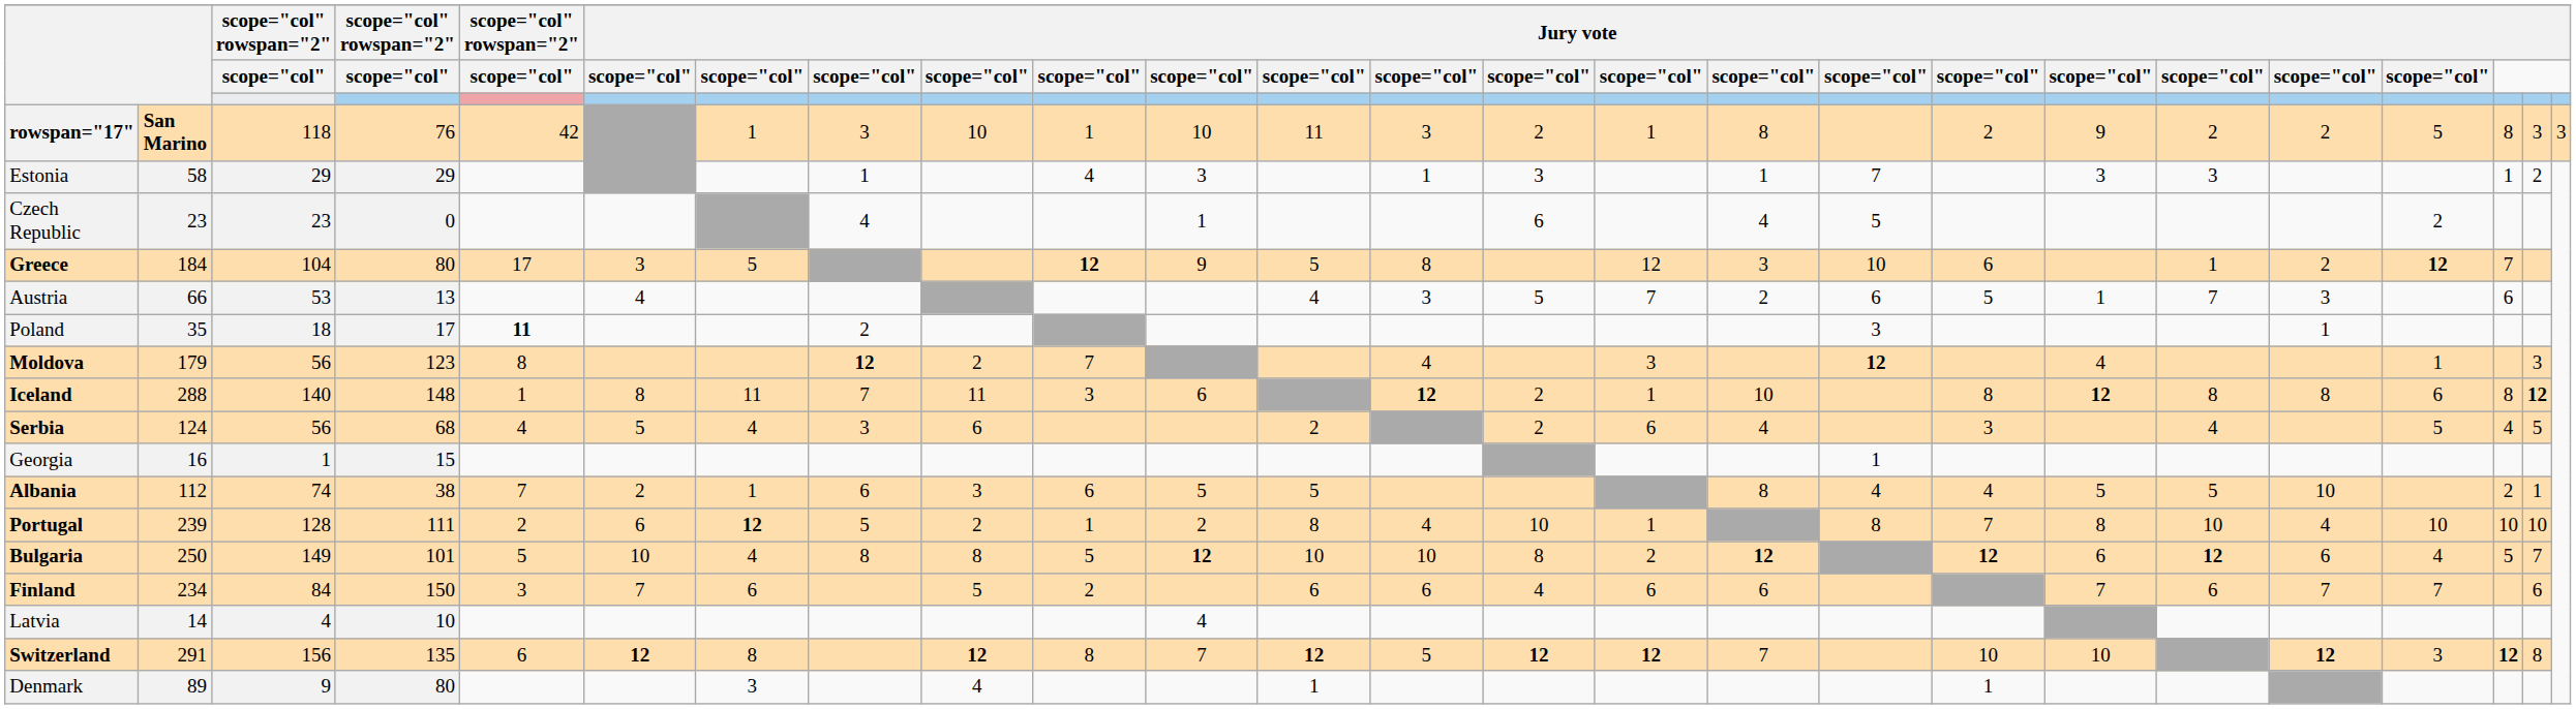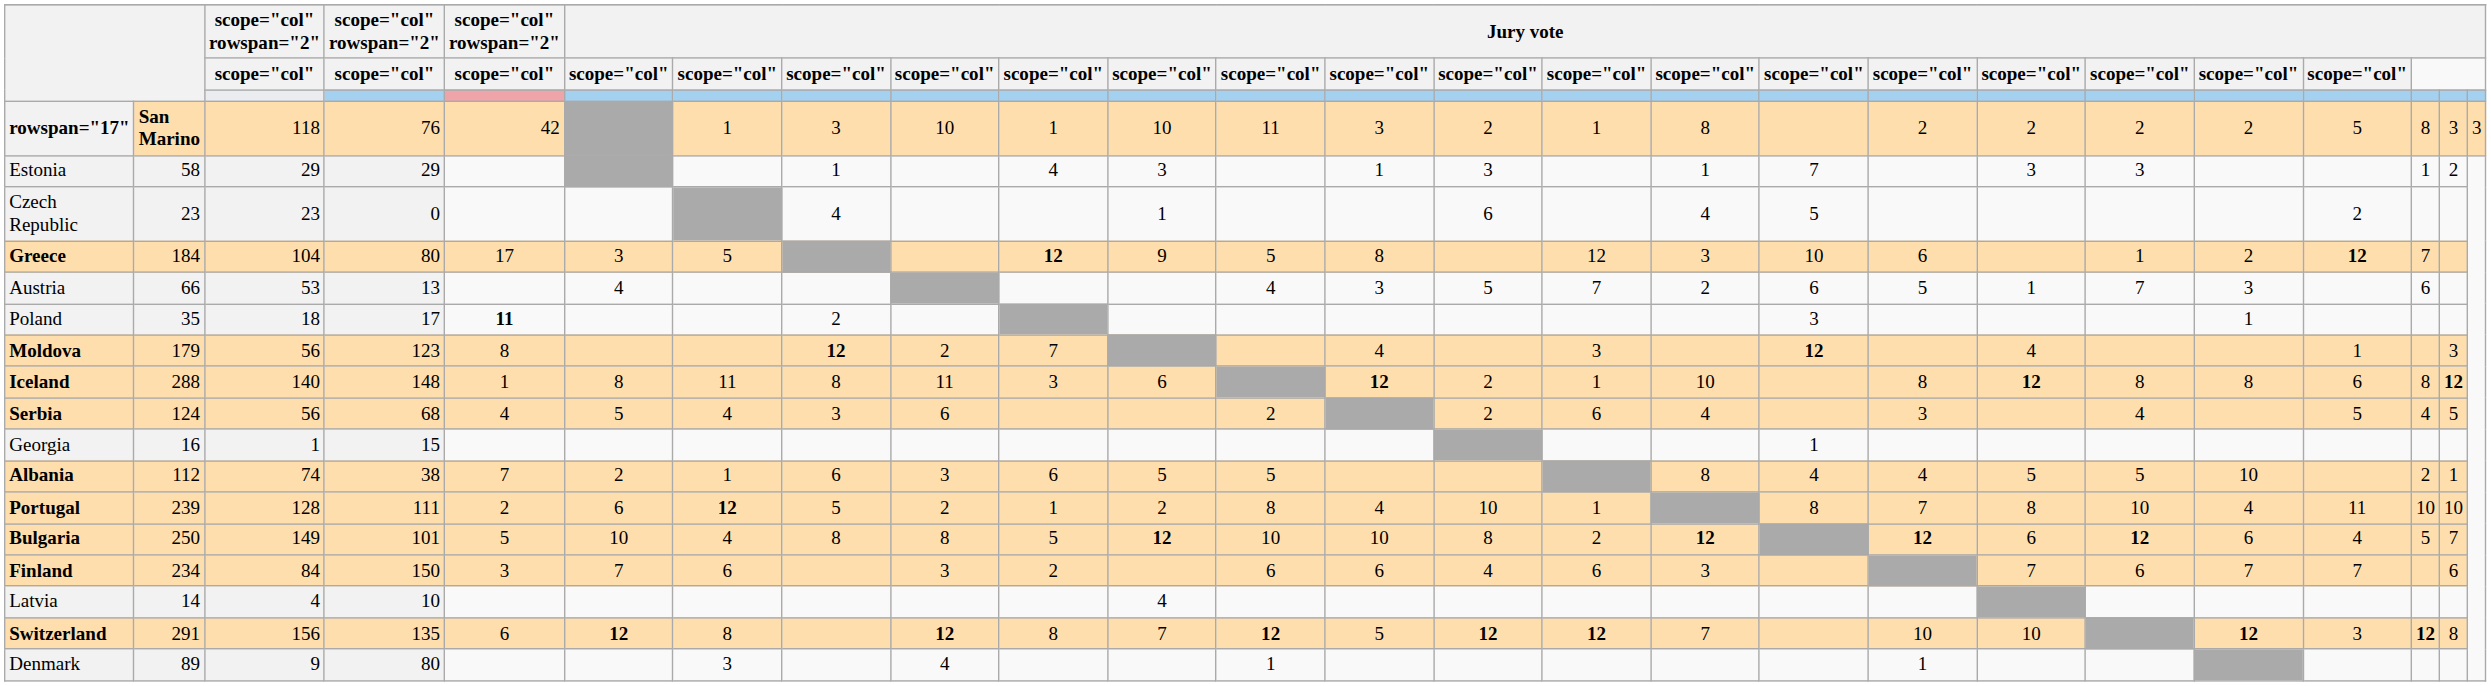rowspan="17" | column 19: 9 -> 2
Iceland | column 8: 7 -> 8
Portugal | column 22: 10 -> 11
Finland | column 9: 5 -> 3
Finland | column 16: 6 -> 3
